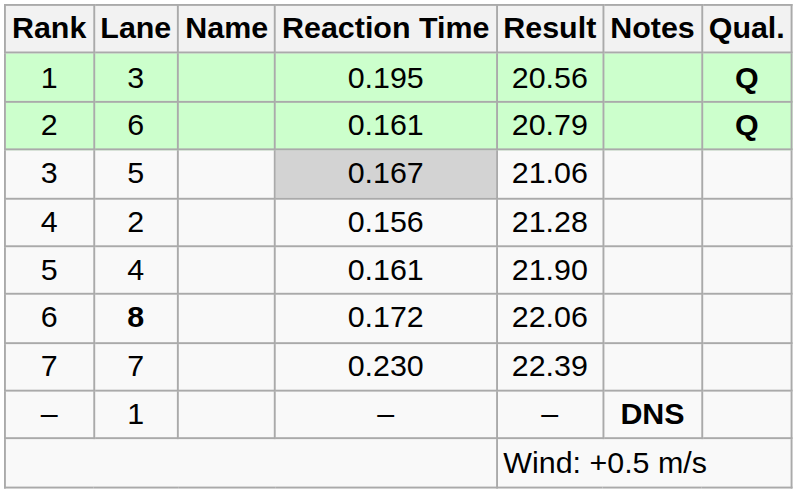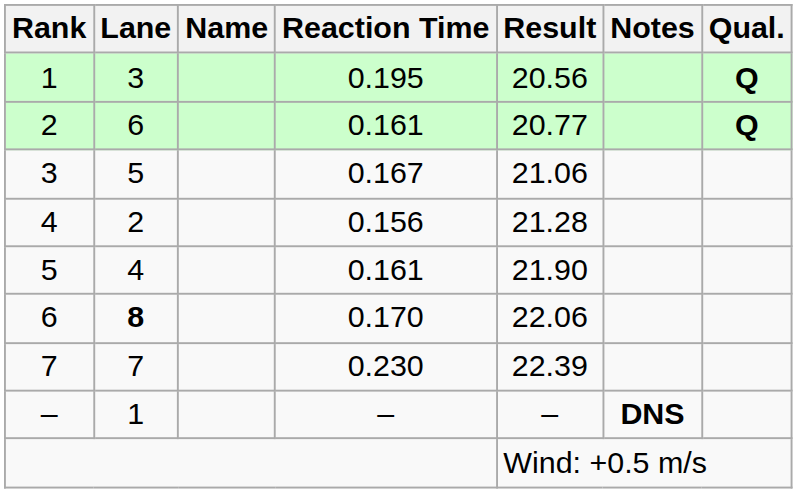row 3 | Result: 20.79 -> 20.77
row 4 | Reaction Time: lightgrey background -> no background
row 7 | Reaction Time: 0.172 -> 0.170
